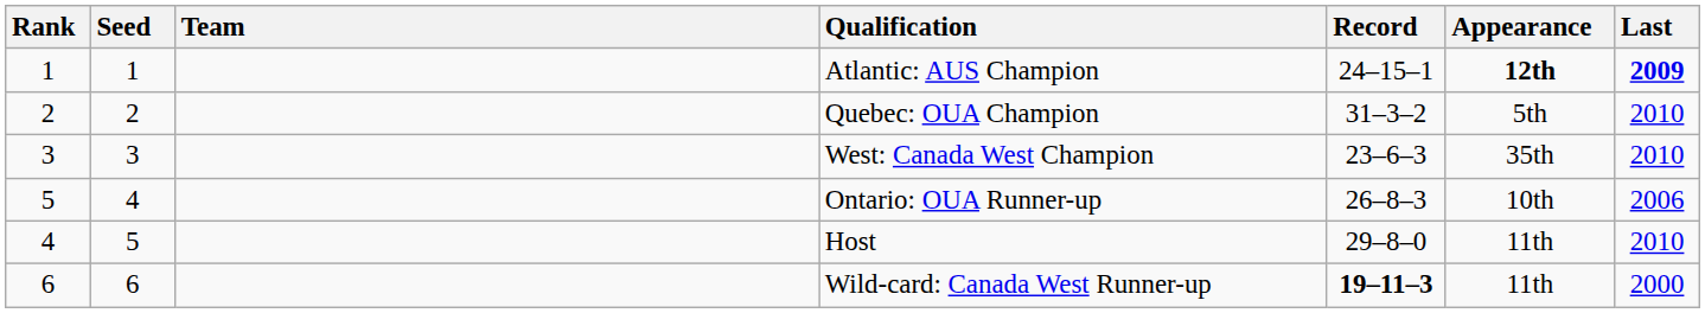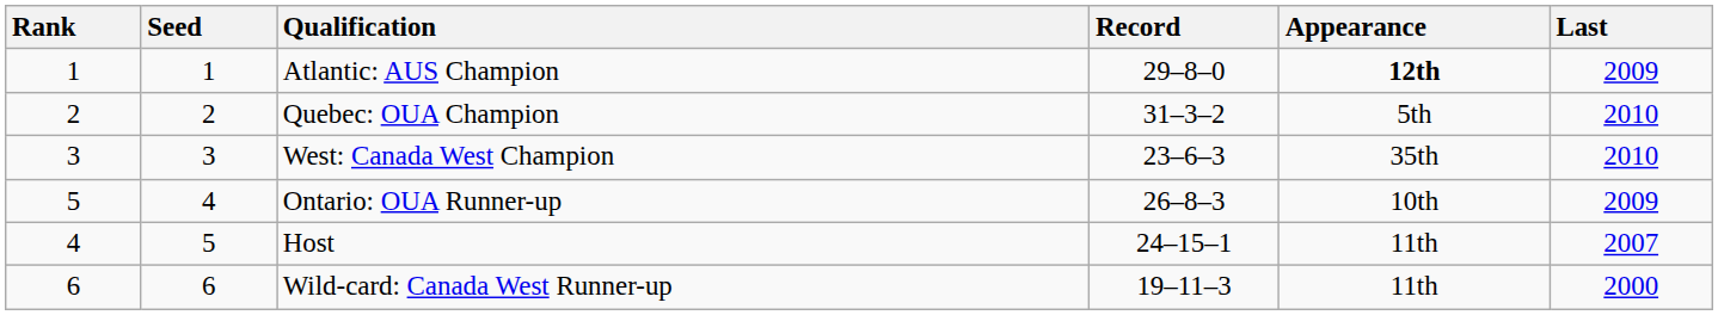- column: Team
Atlantic: AUS Champion | Record: 24–15–1 -> 29–8–0
Atlantic: AUS Champion | Last: bold -> normal
Ontario: OUA Runner-up | Last: 2006 -> 2009
Host | Record: 29–8–0 -> 24–15–1
Host | Last: 2010 -> 2007
Wild-card: Canada West Runner-up | Record: bold -> normal
